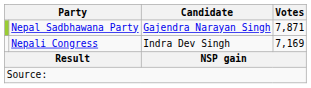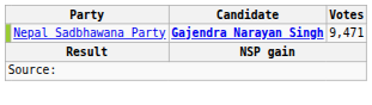Nepal Sadbhawana Party | Candidate: normal -> bold
Nepal Sadbhawana Party | Votes: 7,871 -> 9,471
- row: Nepali Congress | Indra Dev Singh | 7,169
